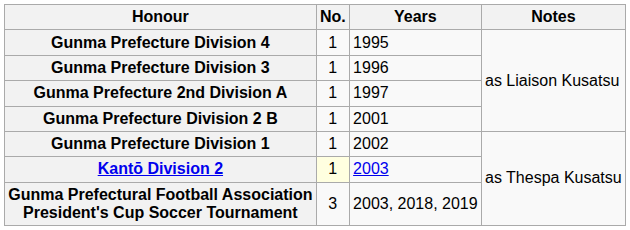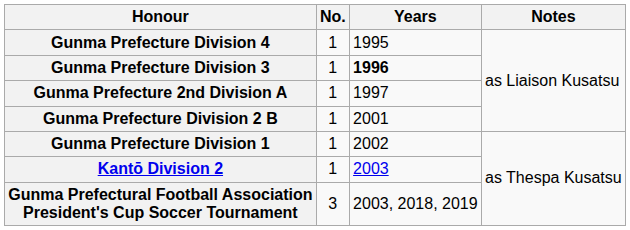Gunma Prefecture Division 3 | Years: normal -> bold
Kantō Division 2 | No.: lightyellow background -> no background
